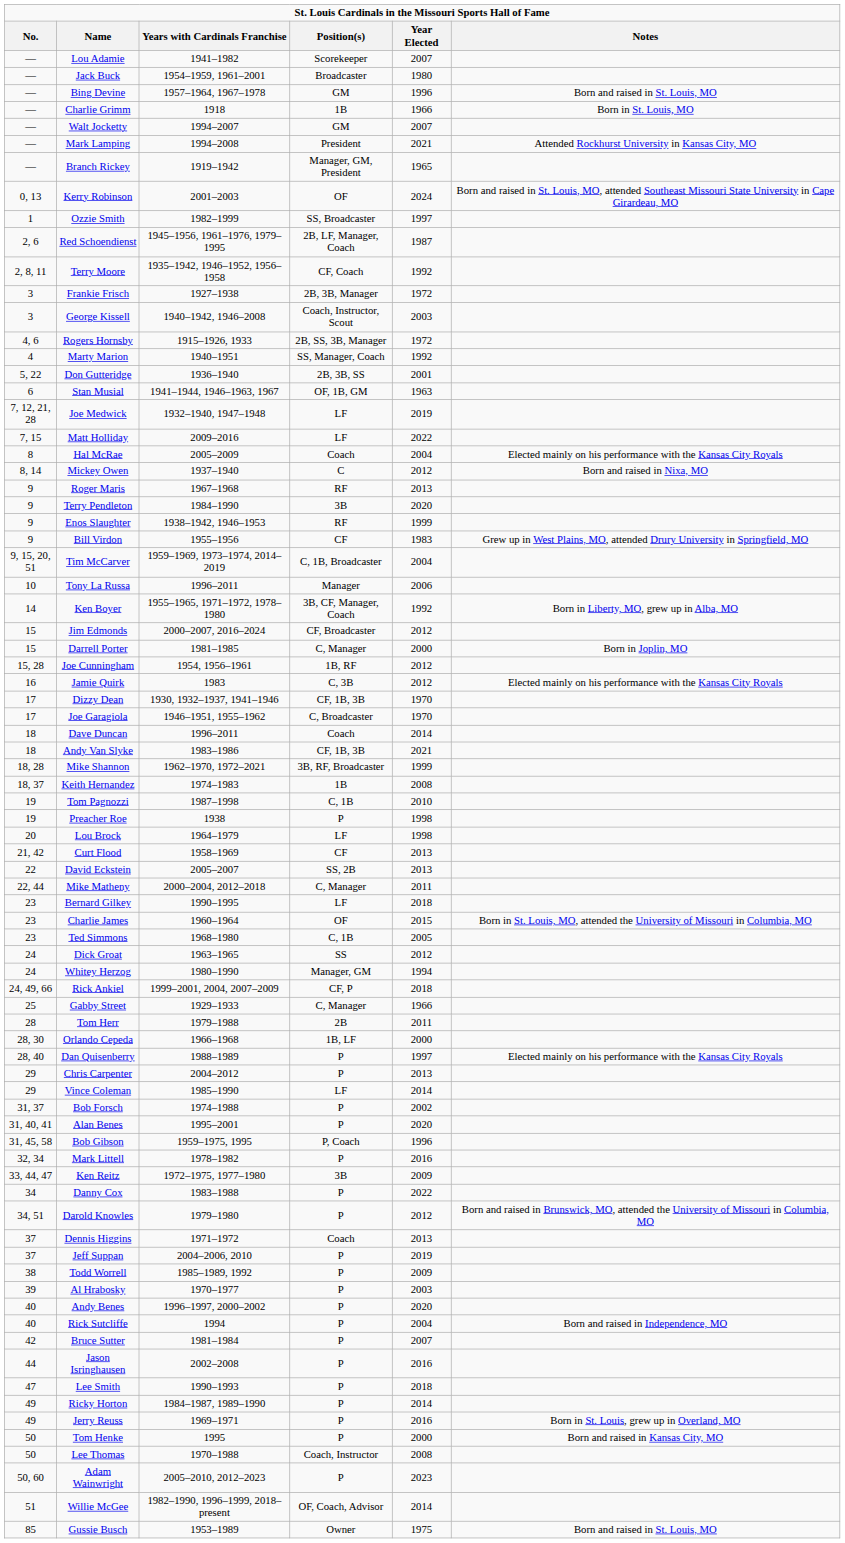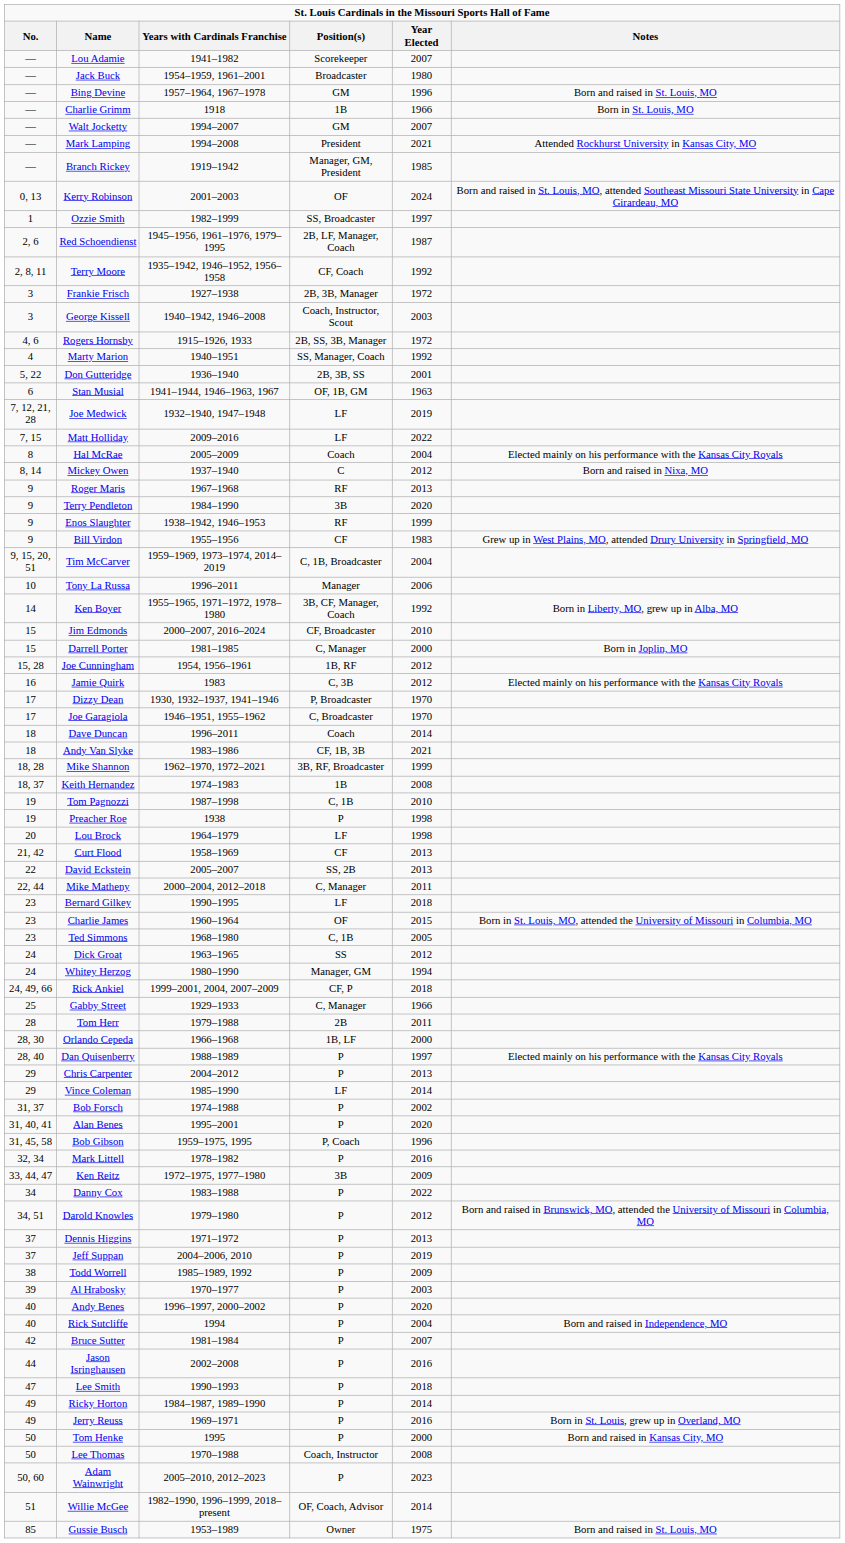Branch Rickey | Year Elected: 1965 -> 1985
Jim Edmonds | Year Elected: 2012 -> 2010
Dizzy Dean | Position(s): CF, 1B, 3B -> P, Broadcaster
Dennis Higgins | Position(s): Coach -> P
